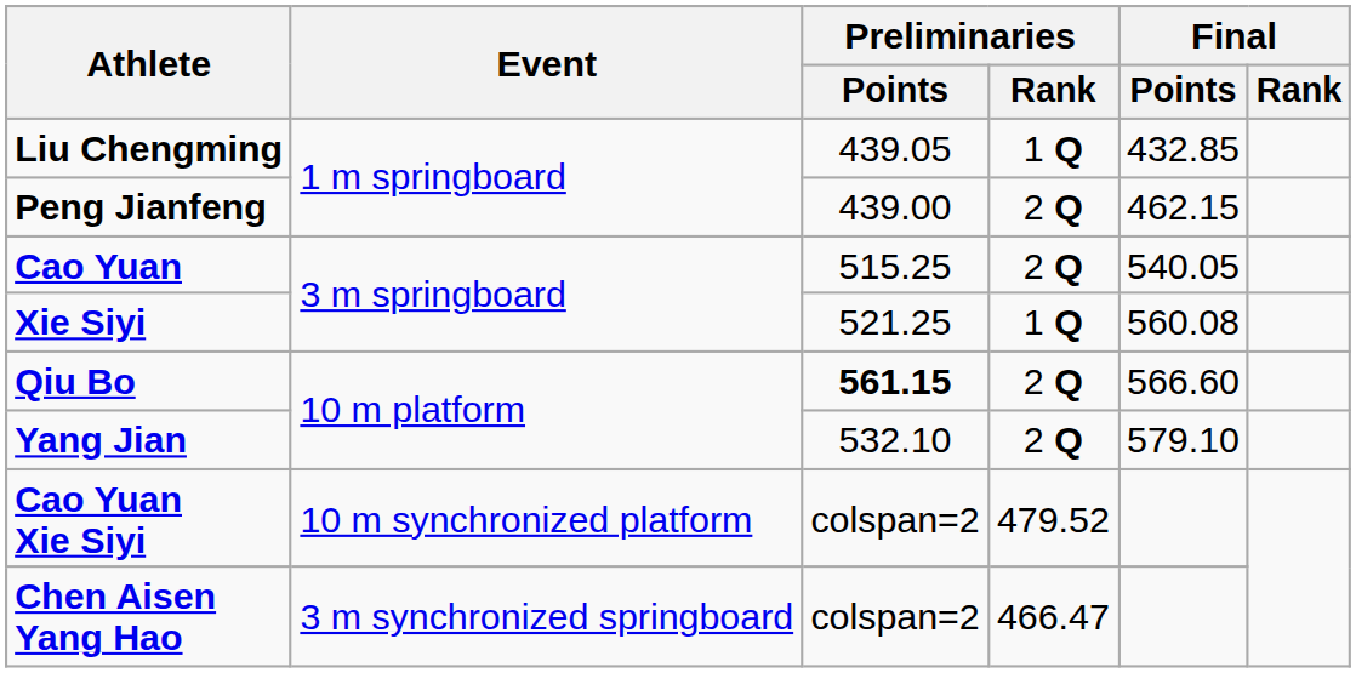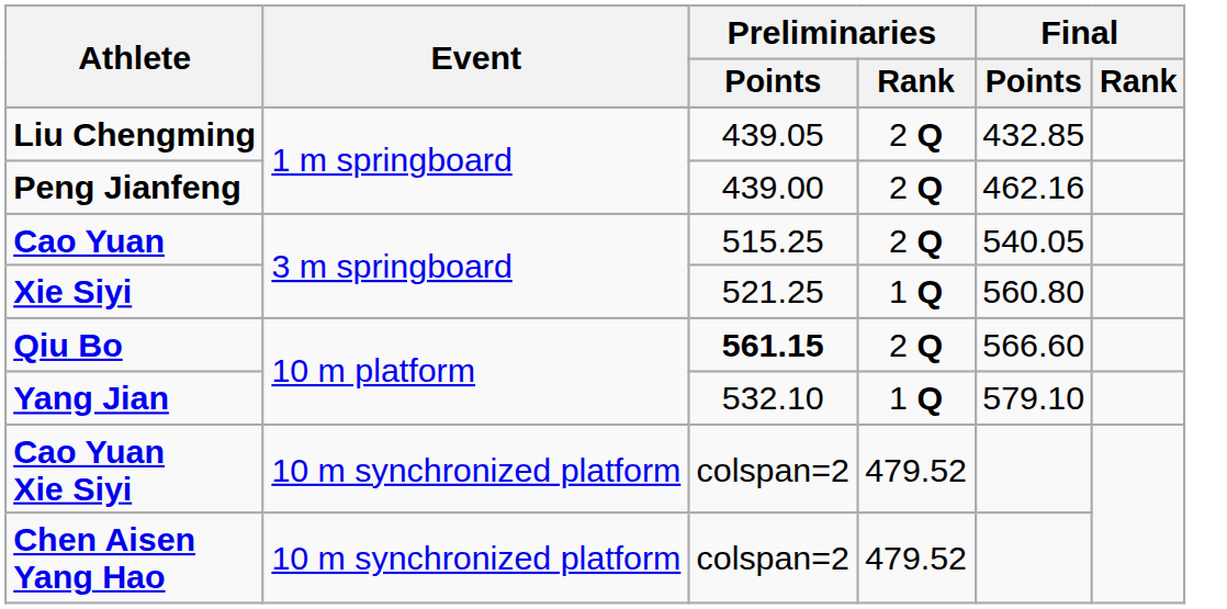Liu Chengming | Preliminaries / Rank: 1 Q -> 2 Q
Peng Jianfeng | Final / Points: 462.15 -> 462.16
Xie Siyi | Final / Points: 560.08 -> 560.80
Yang Jian | Preliminaries / Rank: 2 Q -> 1 Q
Chen Aisen Yang Hao | Event: 3 m synchronized springboard -> 10 m synchronized platform
Chen Aisen Yang Hao | Preliminaries / Rank: 466.47 -> 479.52
